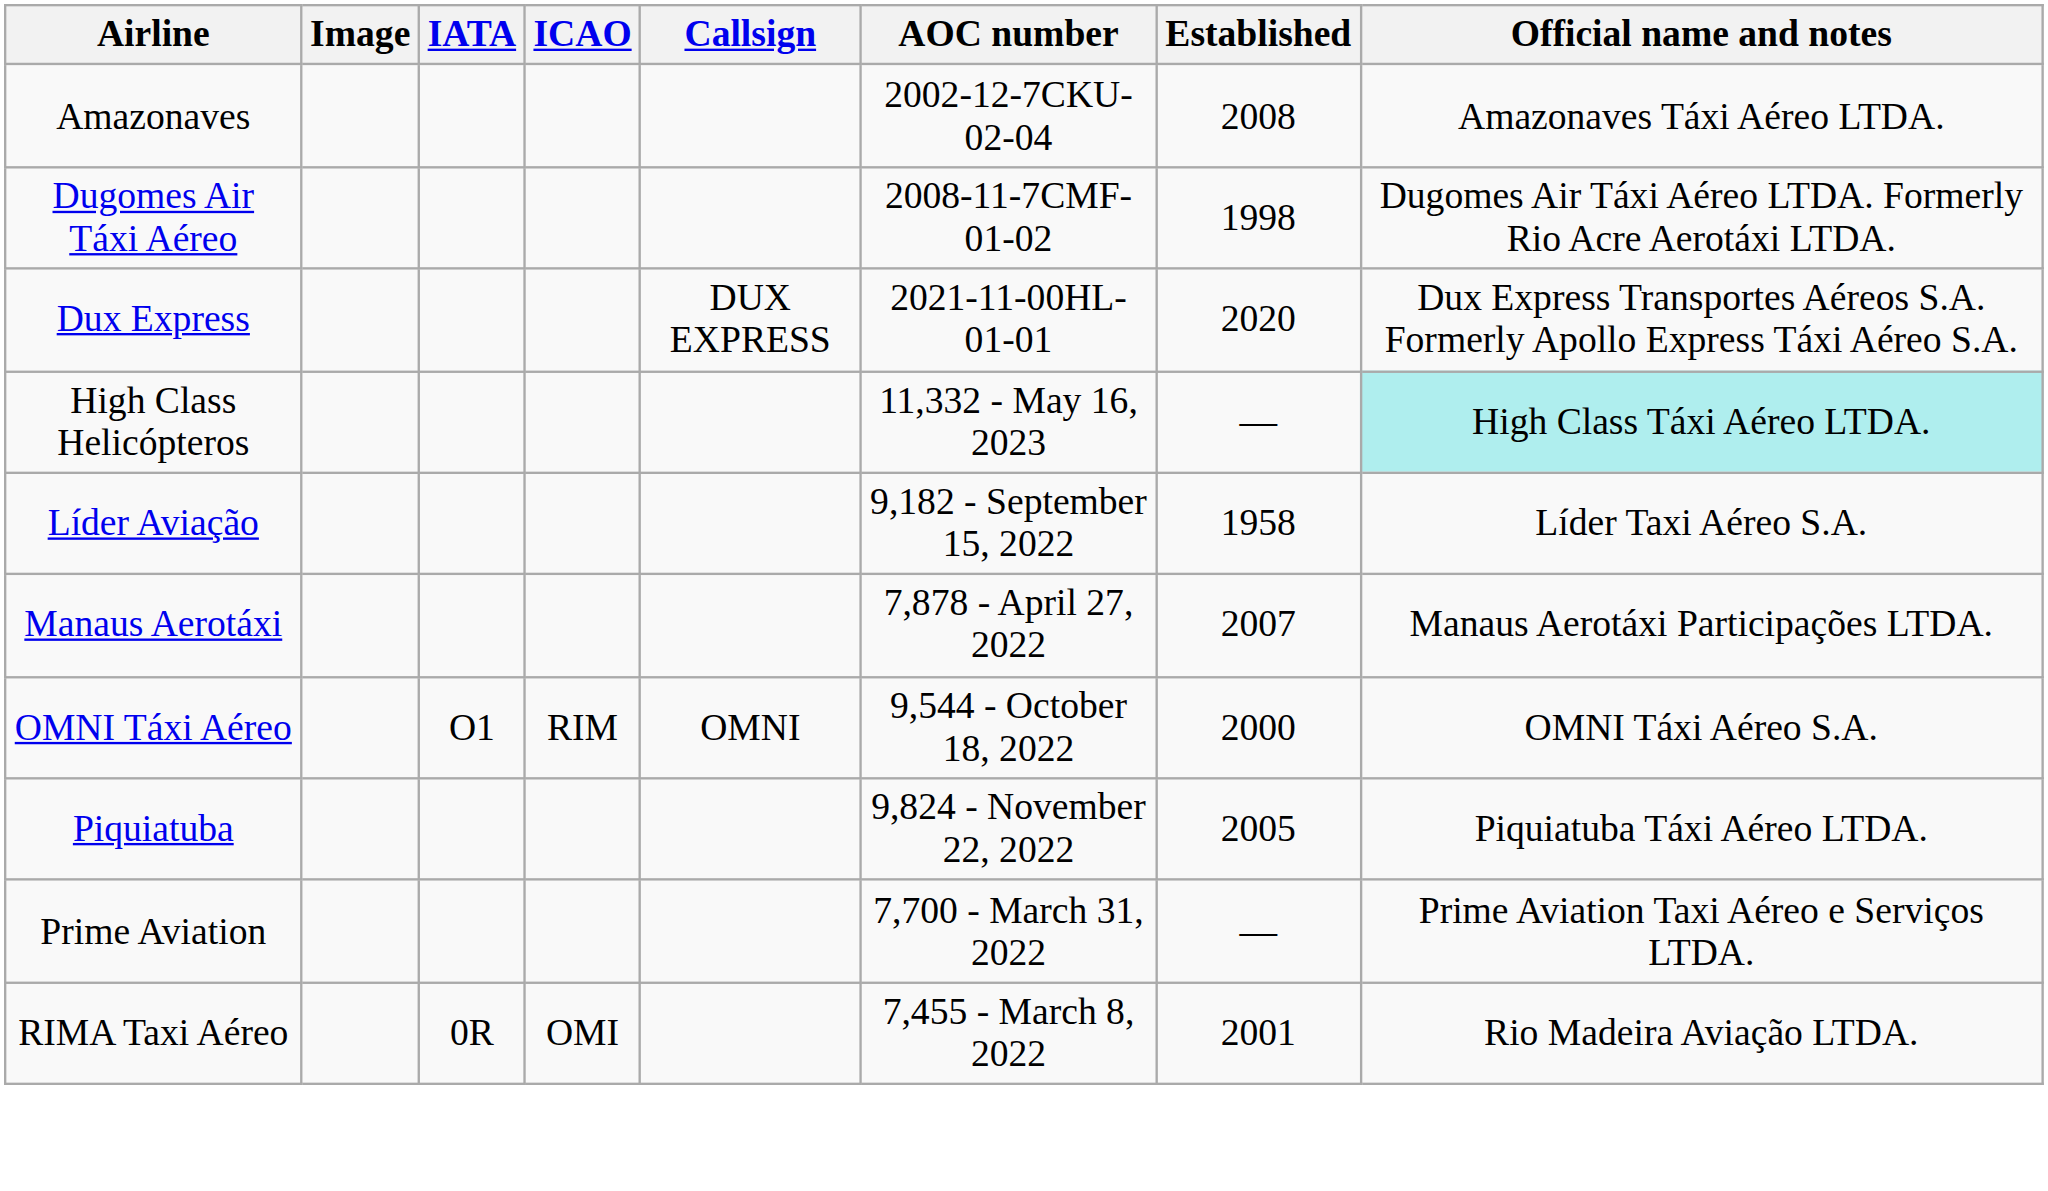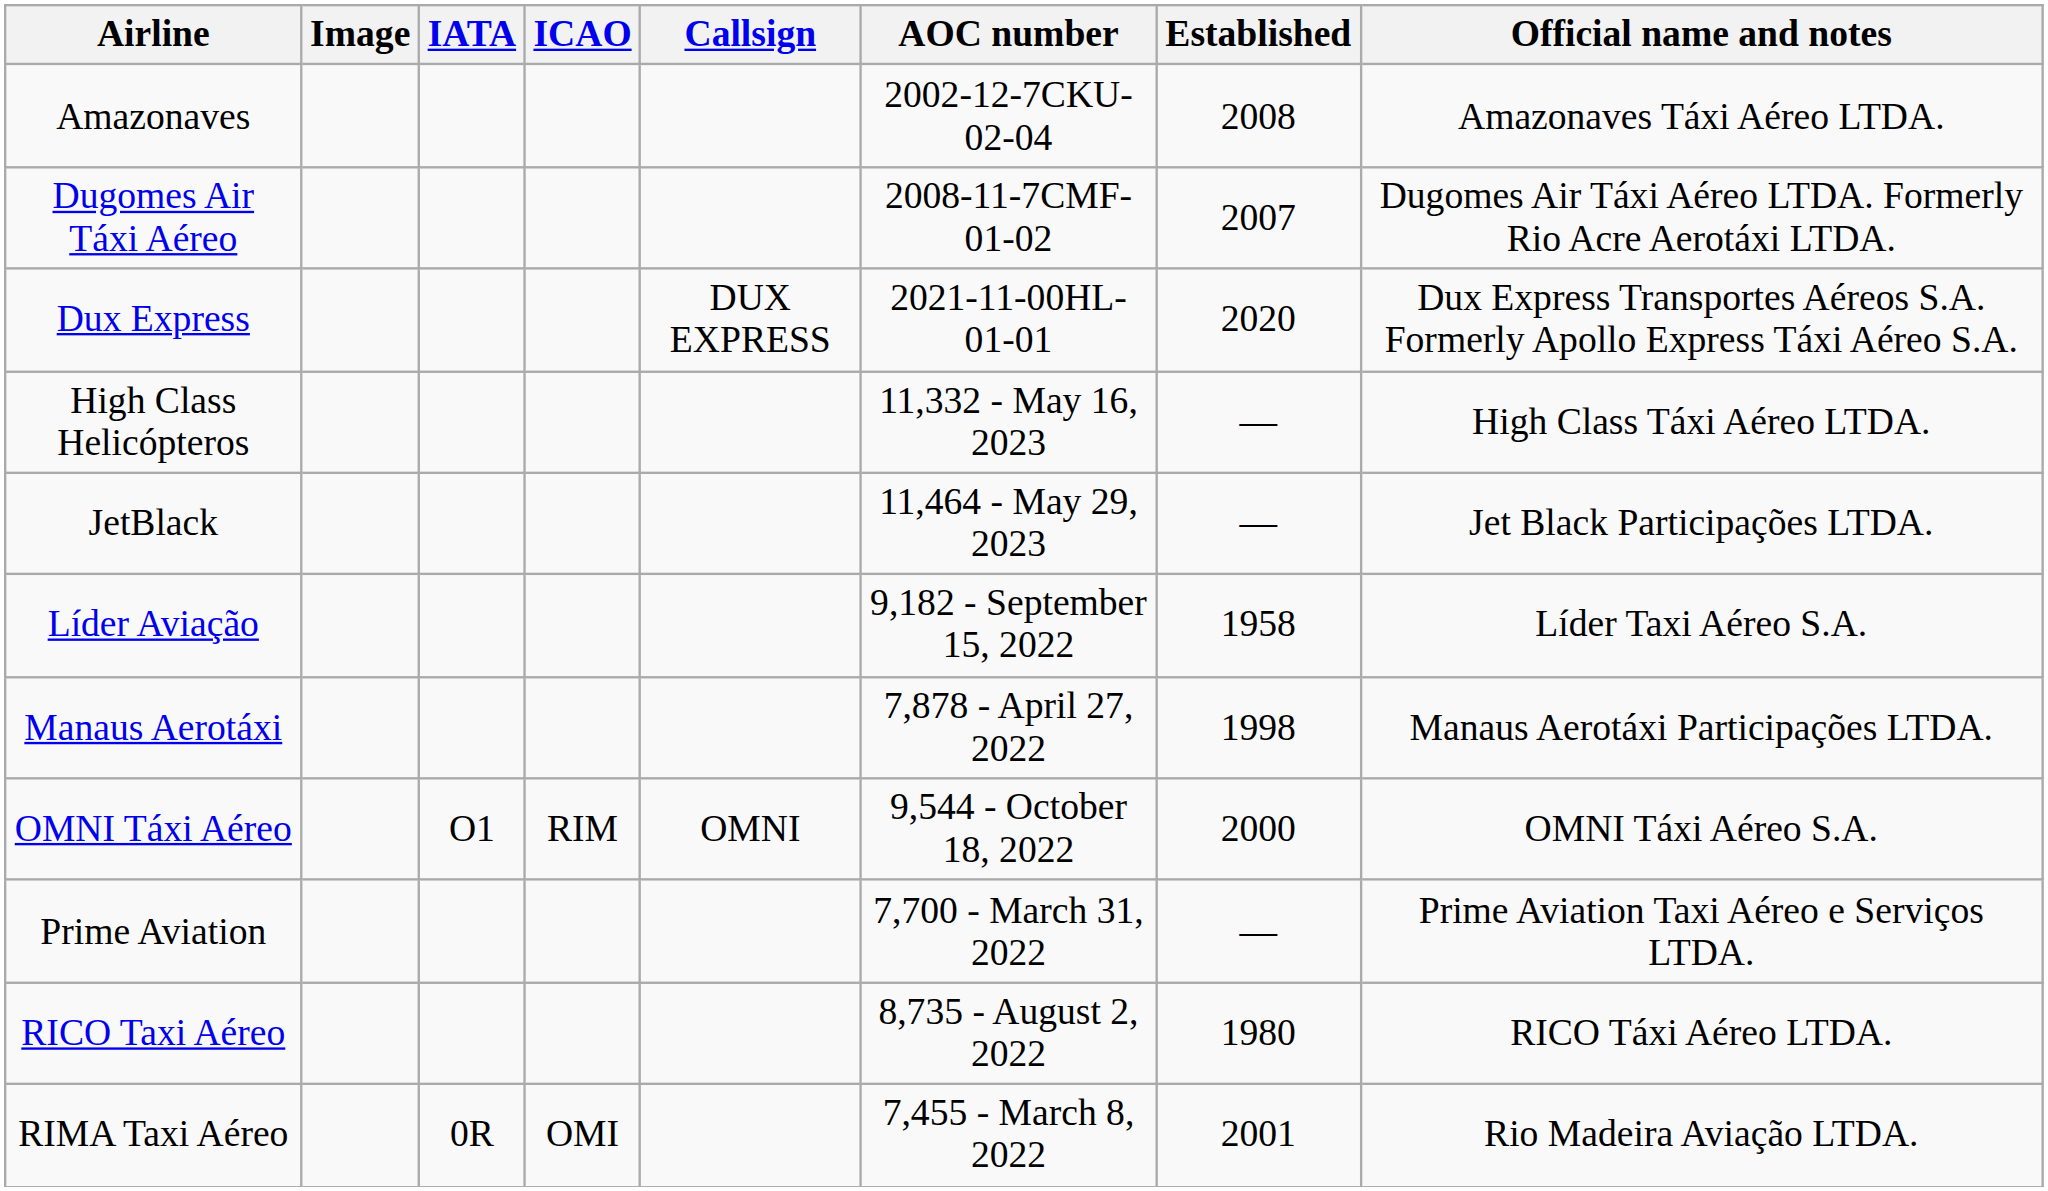Dugomes Air Táxi Aéreo | Established: 1998 -> 2007
High Class Helicópteros | Official name and notes: paleturquoise background -> no background
+ row: JetBlack | 11,464 - May 29, 2023 | — | Jet Black Participações LTDA.
Manaus Aerotáxi | Established: 2007 -> 1998
- row: Piquiatuba | 9,824 - November 22, 2022 | 2005 | Piquiatuba Táxi Aéreo LTDA.
+ row: RICO Taxi Aéreo | 8,735 - August 2, 2022 | 1980 | RICO Táxi Aéreo LTDA.
